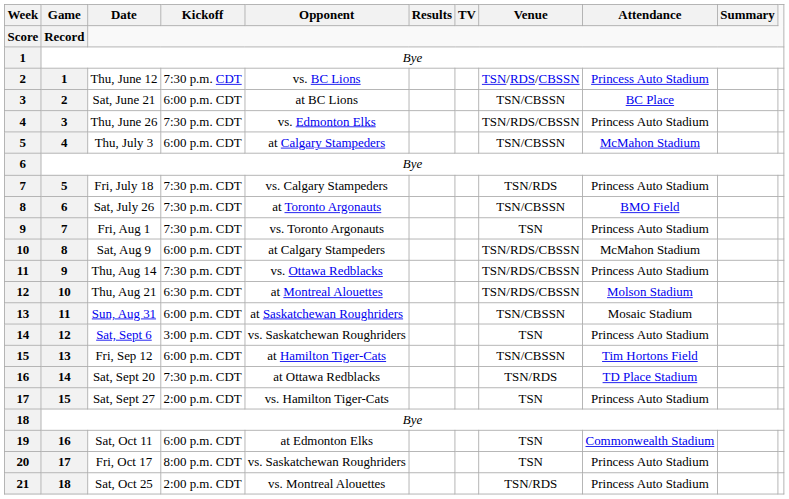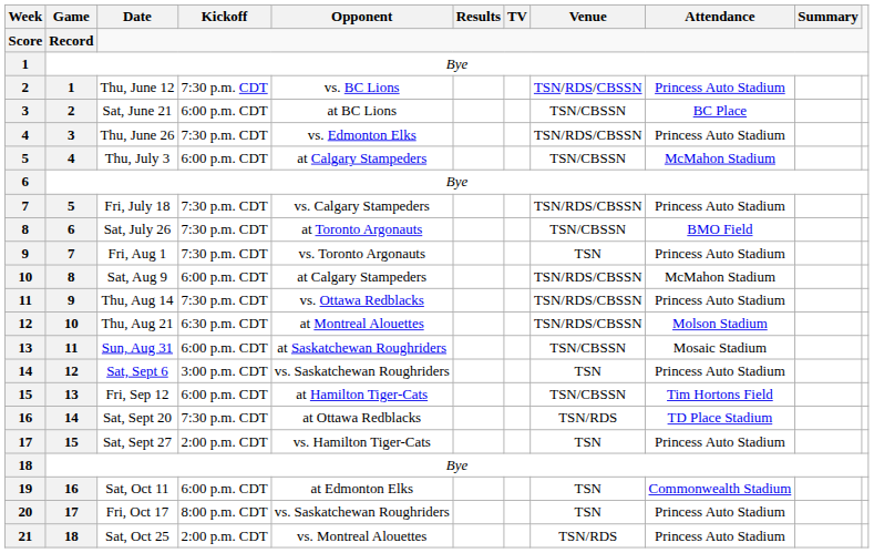Fri, July 18 | Venue: TSN/RDS -> TSN/RDS/CBSSN
